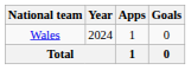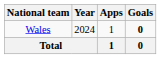Wales | Goals: normal -> bold
